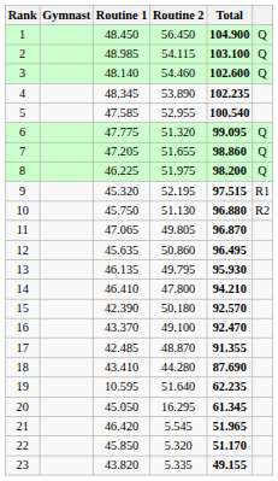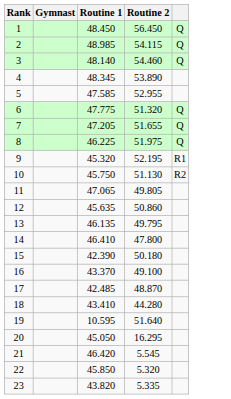- column: Total | 104.900 | 103.100 | 102.600 | 102.235 | 100.540 | 99.095 | 98.860 | 98.200 | 97.515 | 96.880 | 96.870 | 96.495 | 95.930 | 94.210 | 92.570 | 92.470 | 91.355 | 87.690 | 62.235 | 61.345 | 51.965 | 51.170 | 49.155
